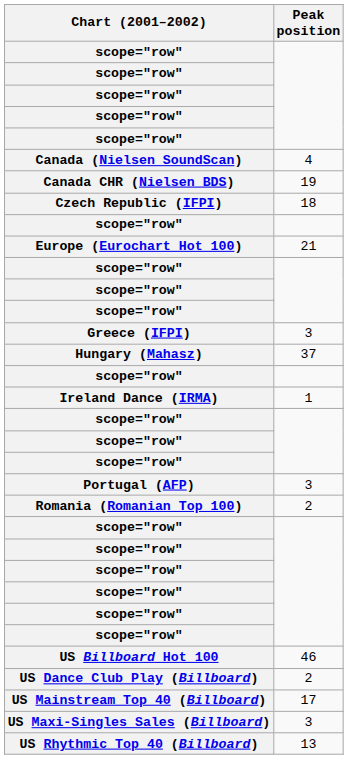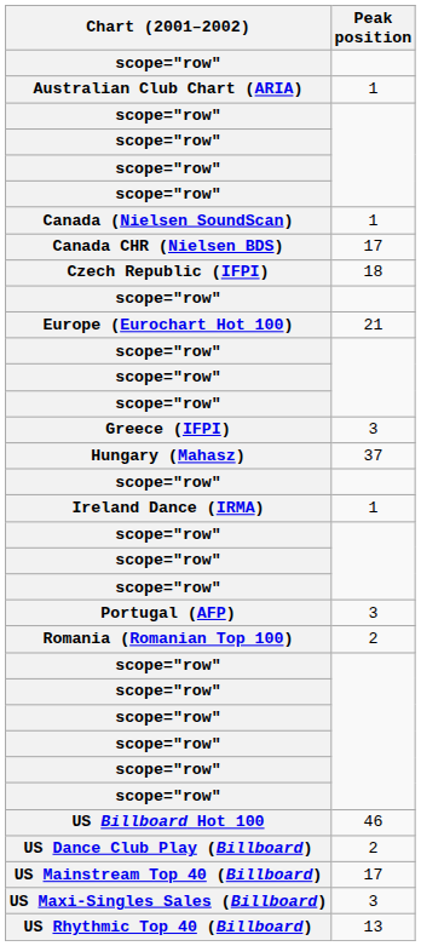+ row: Australian Club Chart (ARIA) | 1
Canada (Nielsen SoundScan) | Peak position: 4 -> 1
Canada CHR (Nielsen BDS) | Peak position: 19 -> 17
